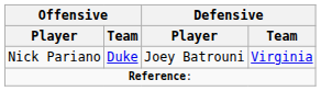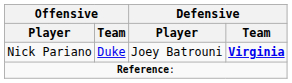Nick Pariano | Defensive / Team: normal -> bold
